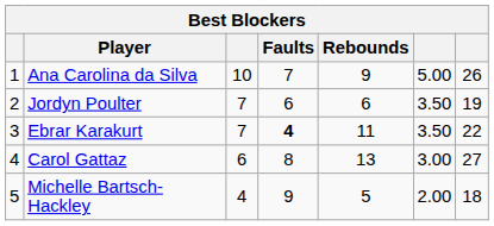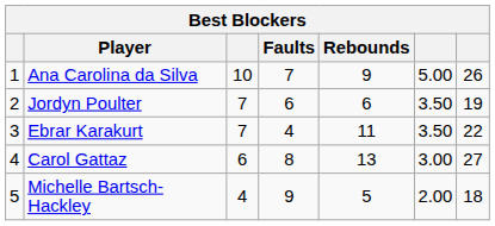Ebrar Karakurt | Faults: bold -> normal
